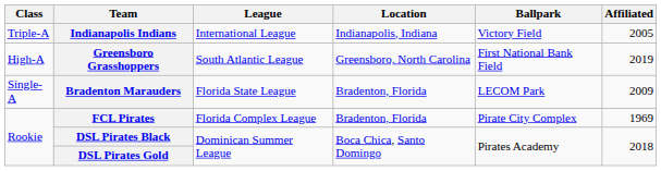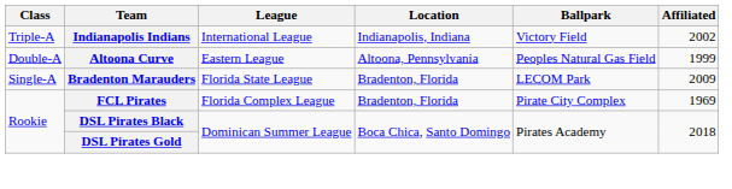Indianapolis Indians | Affiliated: 2005 -> 2002
+ row: Double-A | Altoona Curve | Eastern League | Altoona, Pennsylvania | Peoples Natural Gas Field | 1999
- row: High-A | Greensboro Grasshoppers | South Atlantic League | Greensboro, North Carolina | First National Bank Field | 2019
